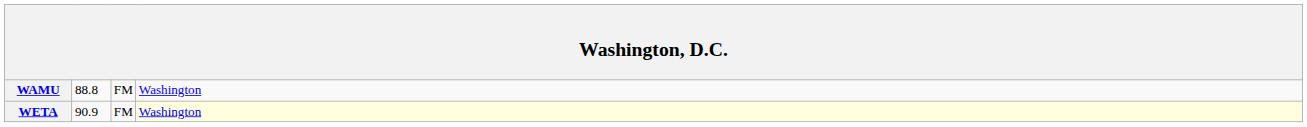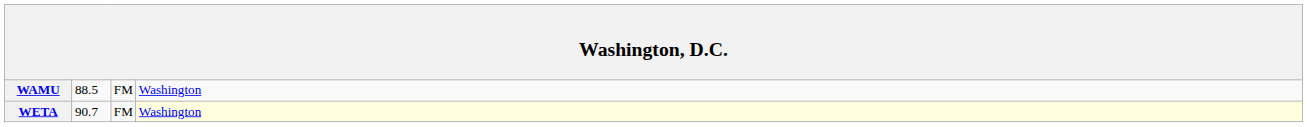WAMU | column 2: 88.8 -> 88.5
WETA | column 2: 90.9 -> 90.7
